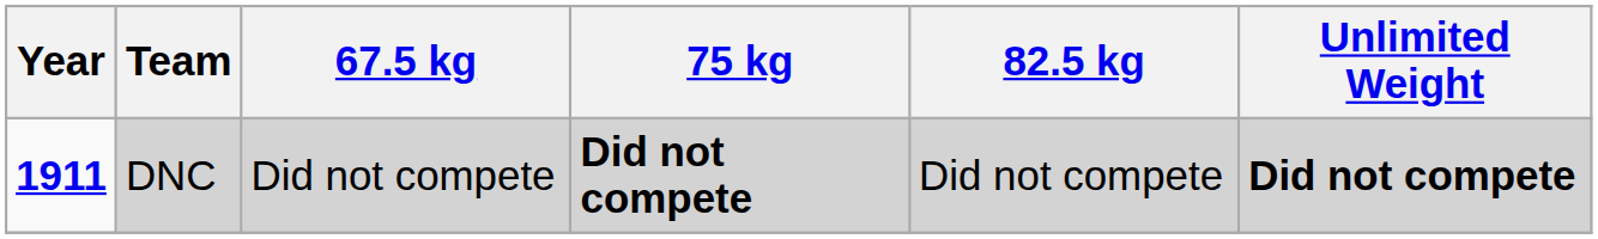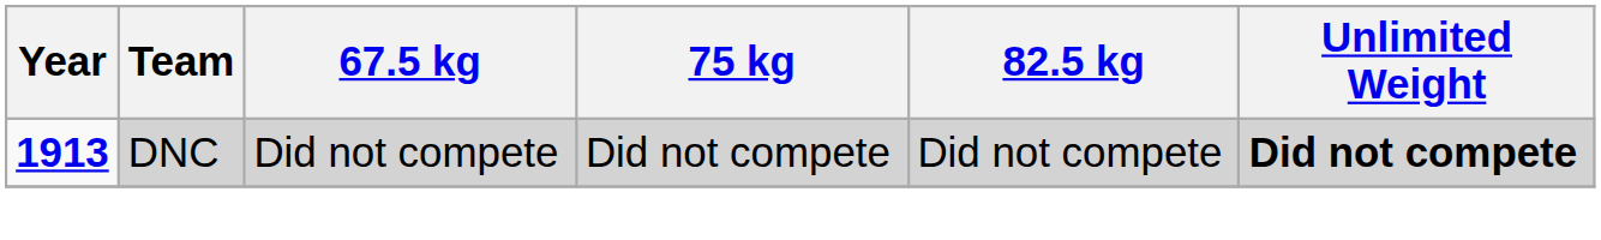DNC | Year: 1911 -> 1913
DNC | 75 kg: bold -> normal
